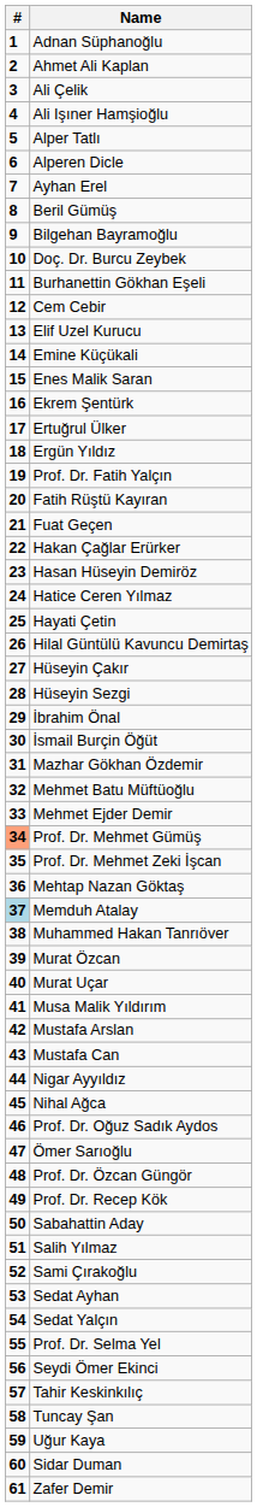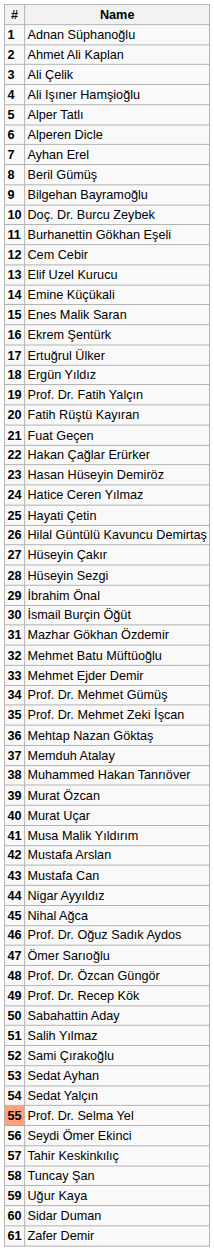Prof. Dr. Mehmet Gümüş | #: lightsalmon background -> no background
Memduh Atalay | #: lightblue background -> no background
Prof. Dr. Selma Yel | #: no background -> lightsalmon background
